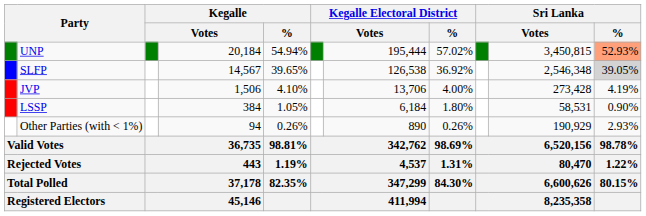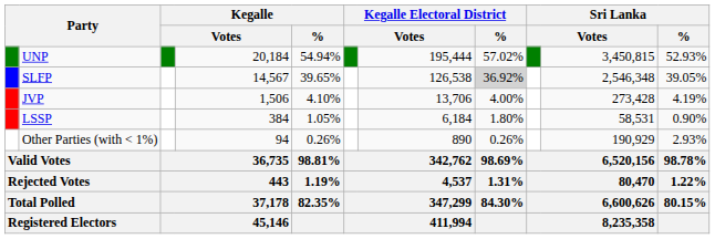UNP | Sri Lanka / %: lightsalmon background -> no background
SLFP | Kegalle Electoral District / %: no background -> lightgrey background
SLFP | Sri Lanka / %: lightgrey background -> no background
